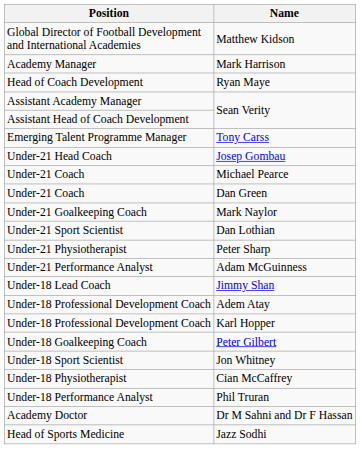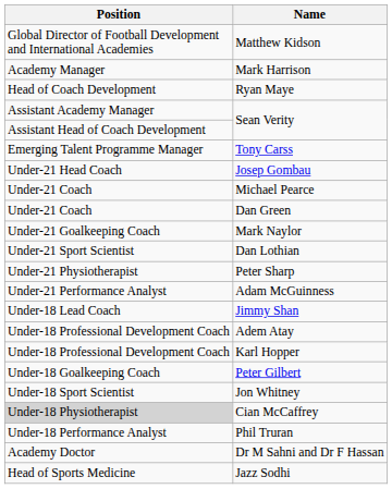row 20 | Position: no background -> lightgrey background
